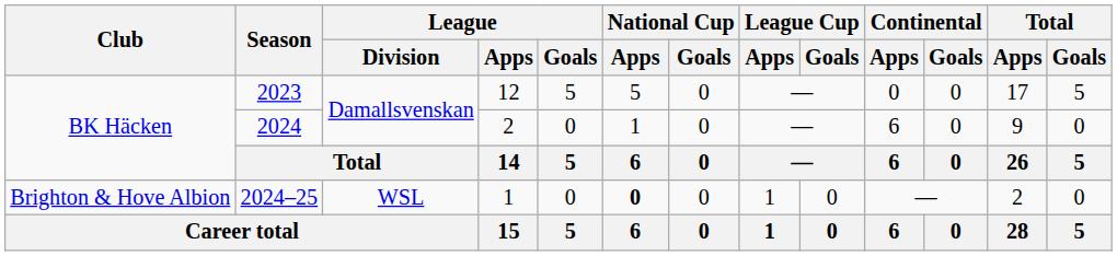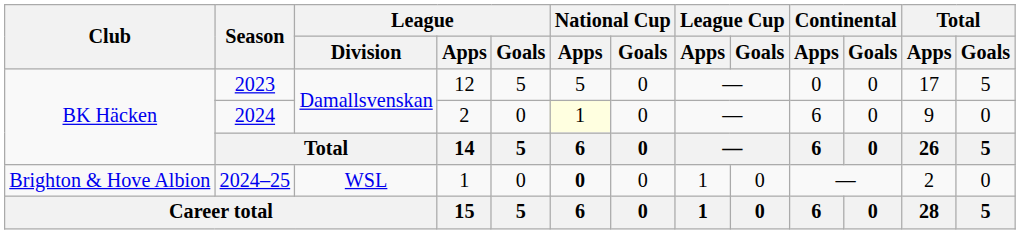2024 | National Cup / Apps: no background -> lightyellow background
